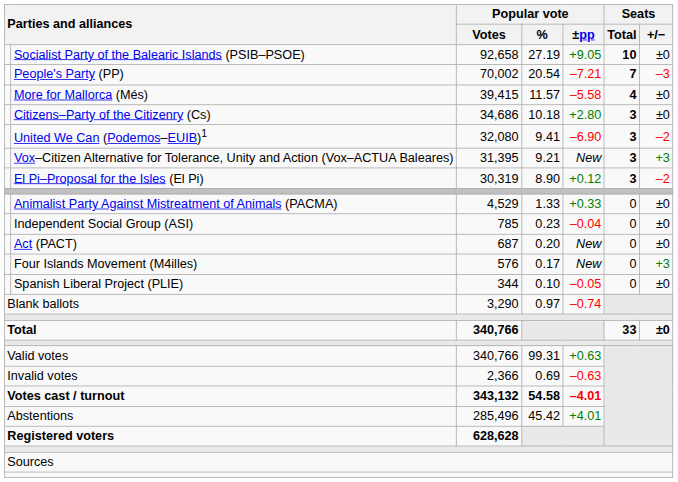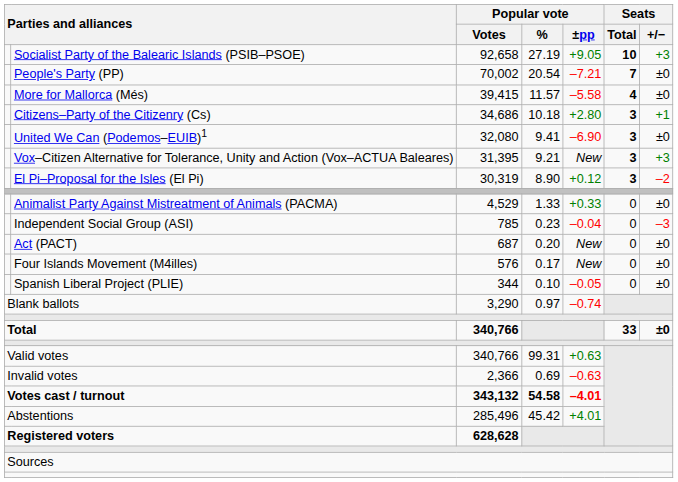Socialist Party of the Balearic Islands (PSIB–PSOE) | Seats / +/−: ±0 -> +3
People's Party (PP) | Seats / +/−: –3 -> ±0
Citizens–Party of the Citizenry (Cs) | Seats / +/−: ±0 -> +1
United We Can (Podemos–EUIB)1 | Seats / +/−: –2 -> ±0
Independent Social Group (ASI) | Seats / +/−: ±0 -> –3
Four Islands Movement (M4illes) | Seats / +/−: +3 -> ±0
